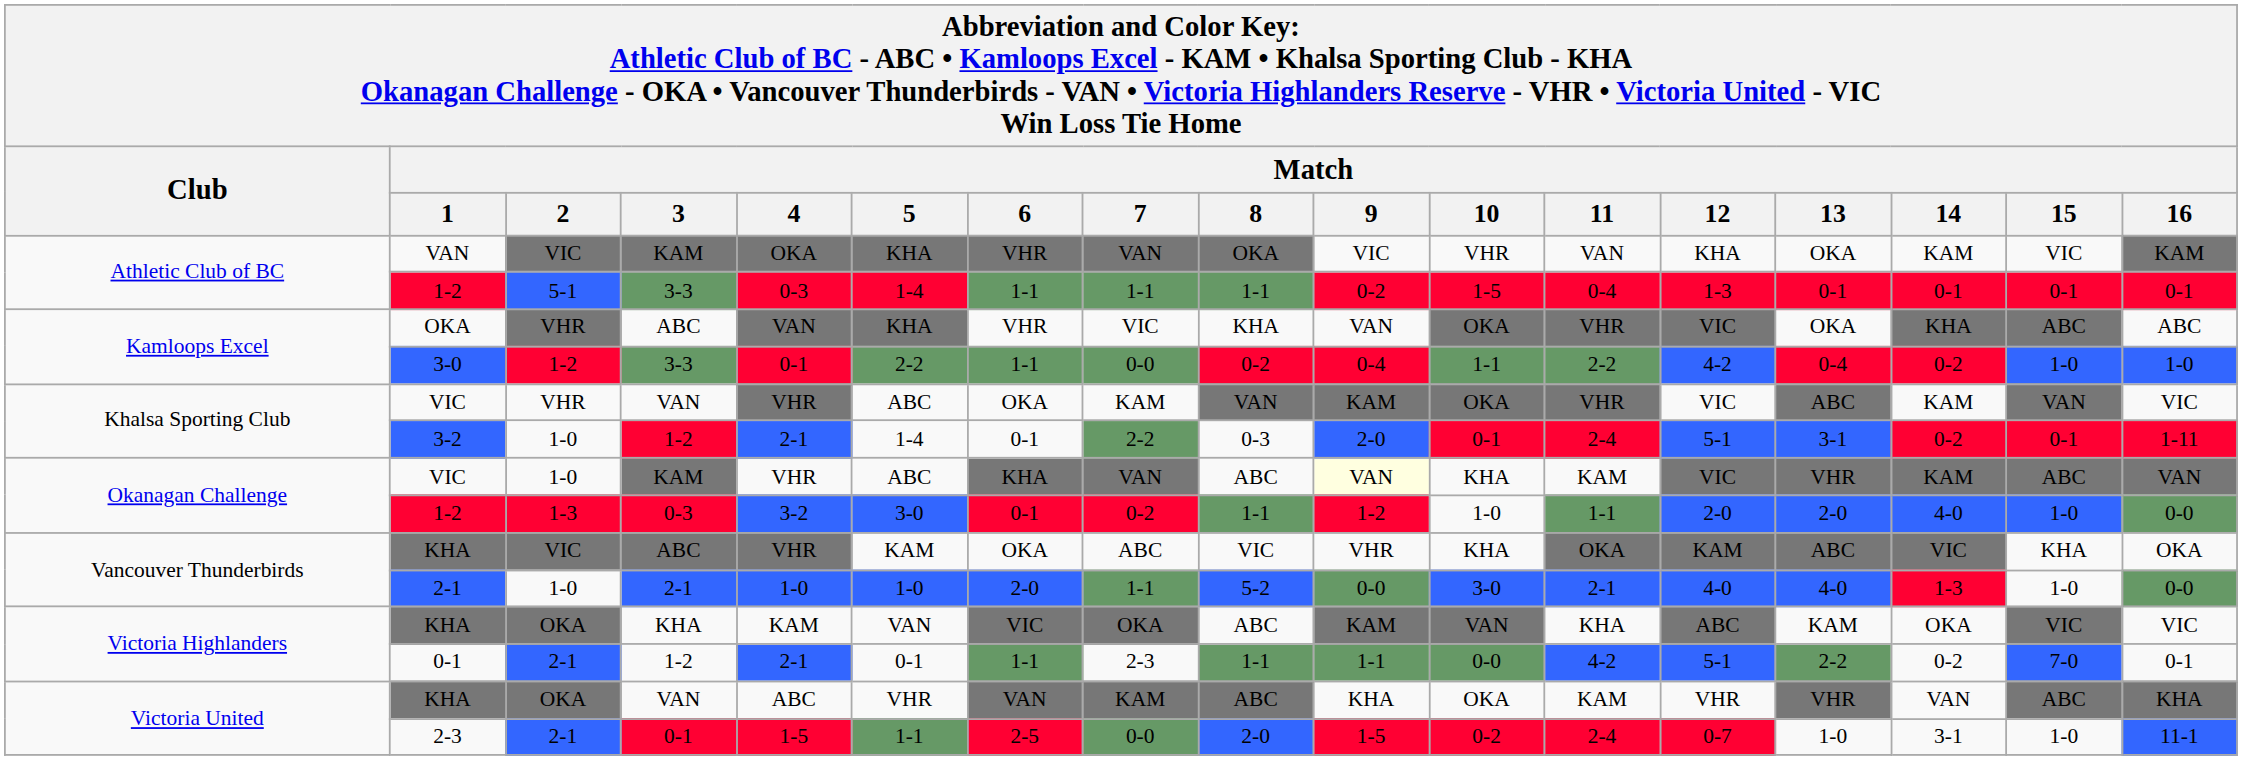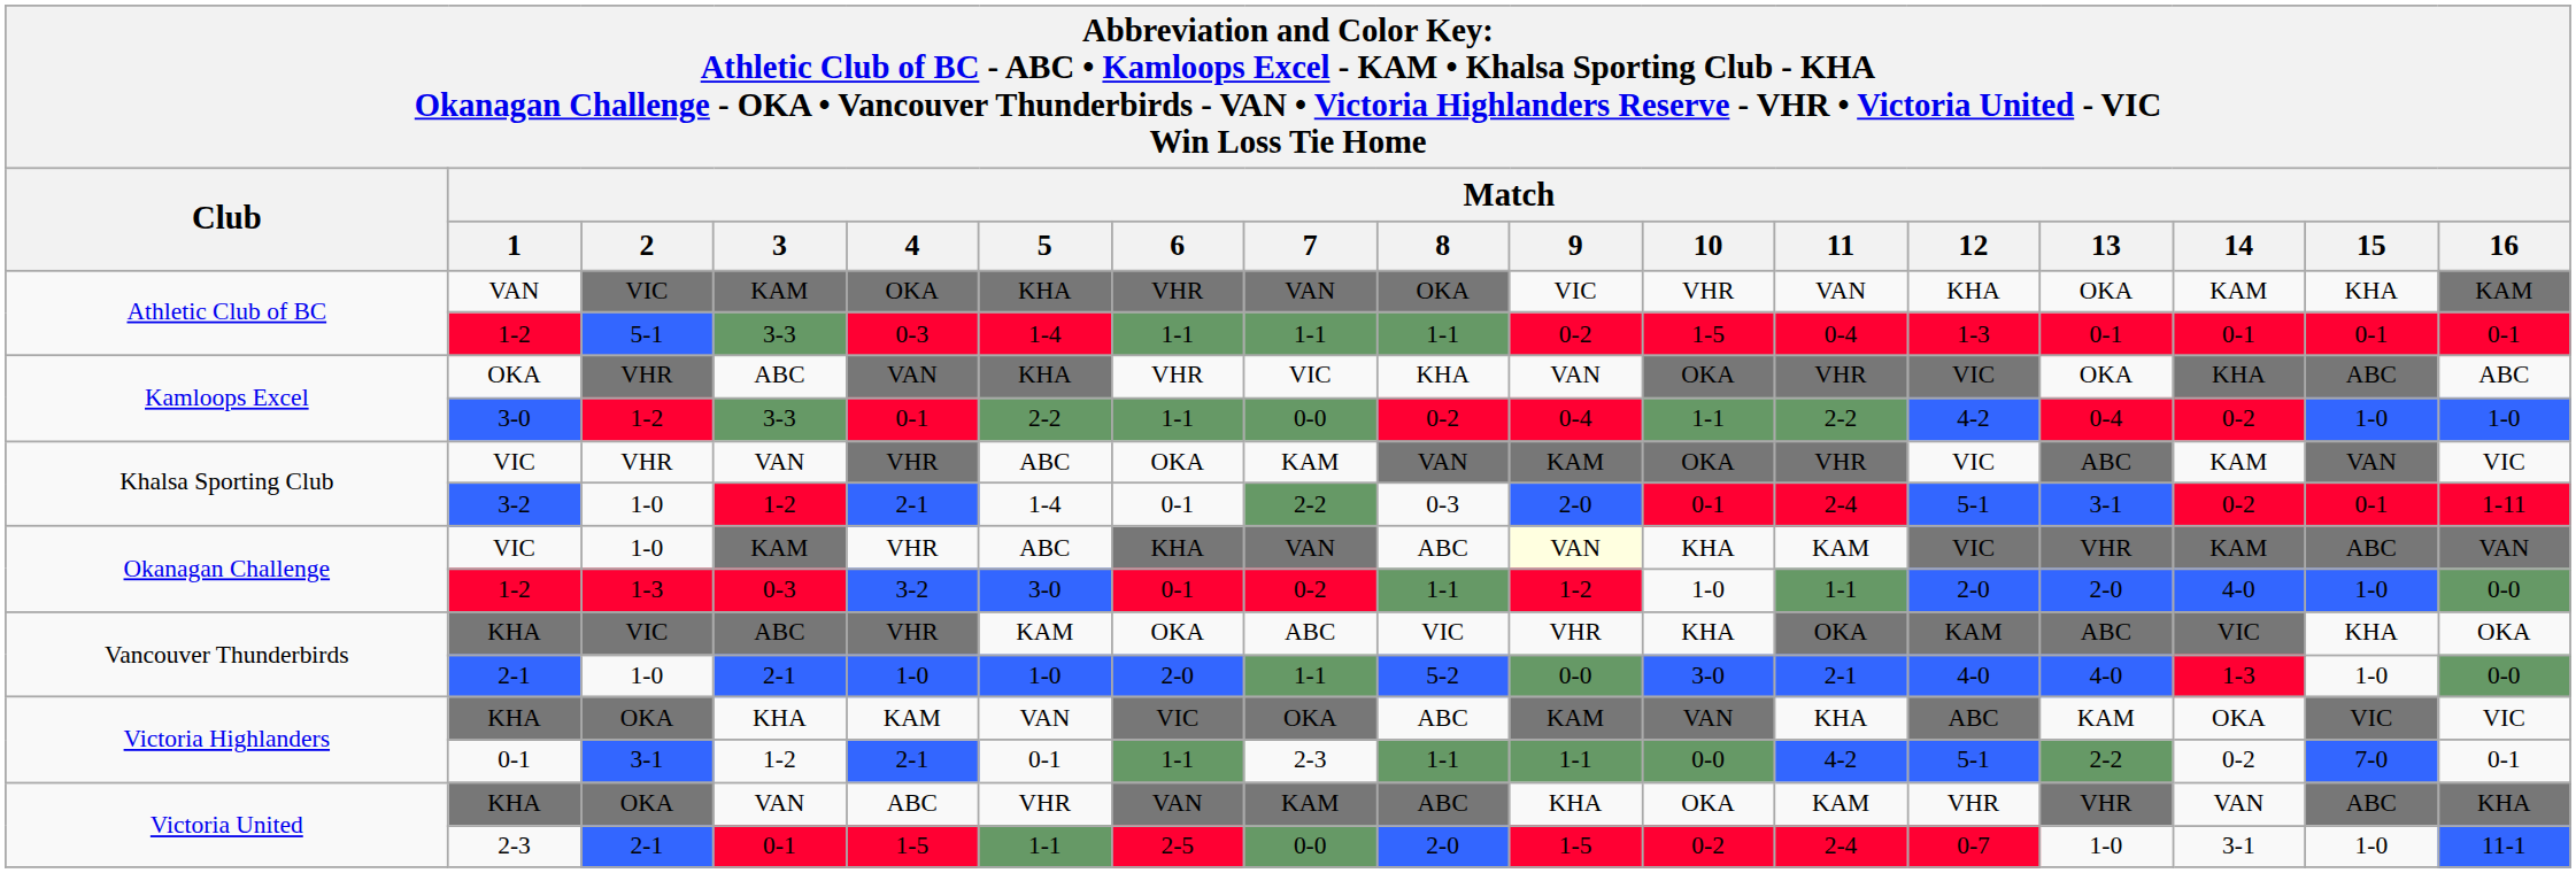row 4 | Match / 15: VIC -> KHA
row 15 | Match / 2: 2-1 -> 3-1
